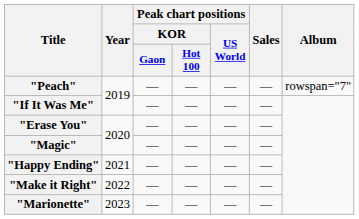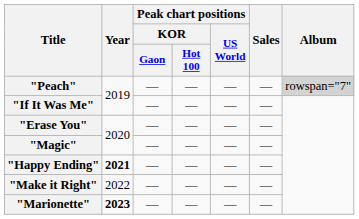"Peach" | Album: no background -> lightgrey background
"Happy Ending" | Year: normal -> bold
"Marionette" | Year: normal -> bold
